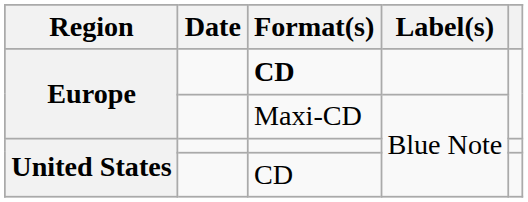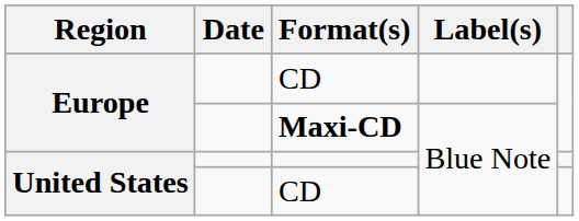Europe / CD | Format(s): bold -> normal
Maxi-CD | Format(s): normal -> bold
